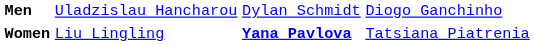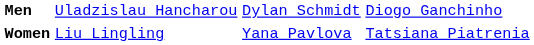Women | column 3: bold -> normal
